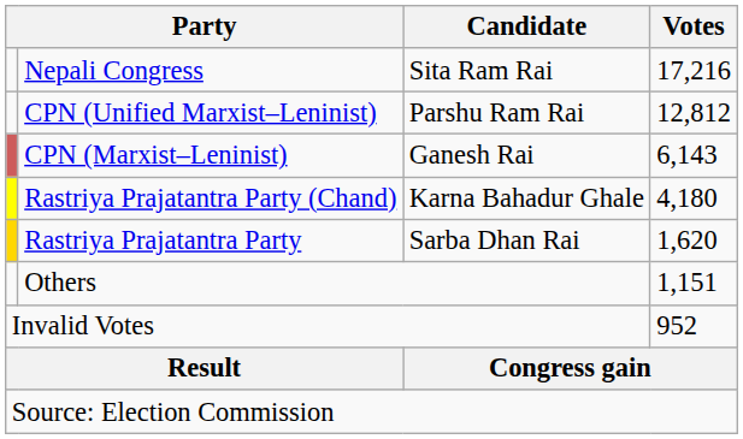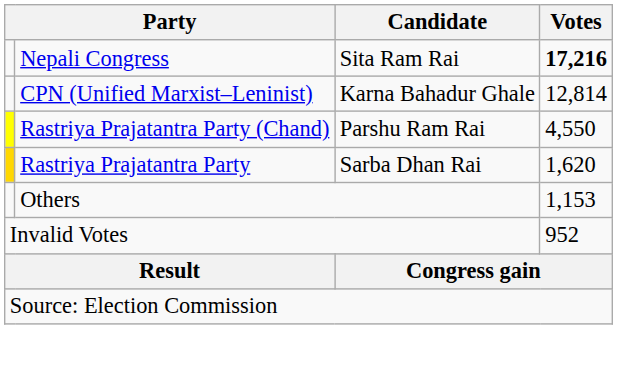Nepali Congress | Votes: normal -> bold
CPN (Unified Marxist–Leninist) | Candidate: Parshu Ram Rai -> Karna Bahadur Ghale
CPN (Unified Marxist–Leninist) | Votes: 12,812 -> 12,814
- row: CPN (Marxist–Leninist) | Ganesh Rai | 6,143
Rastriya Prajatantra Party (Chand) | Candidate: Karna Bahadur Ghale -> Parshu Ram Rai
Rastriya Prajatantra Party (Chand) | Votes: 4,180 -> 4,550
Others | Votes: 1,151 -> 1,153
